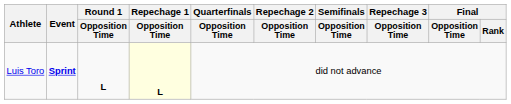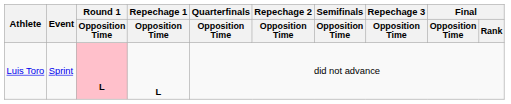Luis Toro | Event: bold -> normal
Luis Toro | Round 1 / Opposition Time: no background -> pink background
Luis Toro | Repechage 1 / Opposition Time: lightyellow background -> no background
